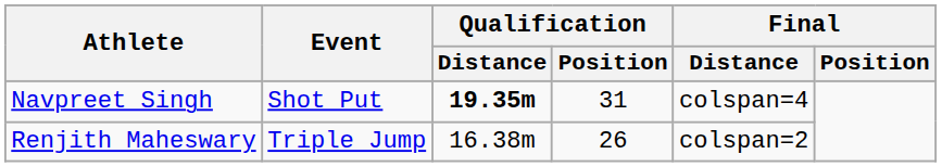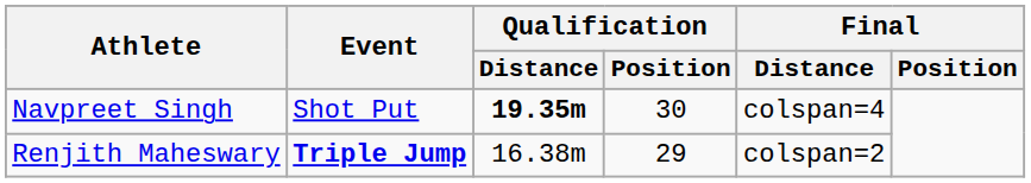Navpreet Singh | Qualification / Position: 31 -> 30
Renjith Maheswary | Event: normal -> bold
Renjith Maheswary | Qualification / Position: 26 -> 29
